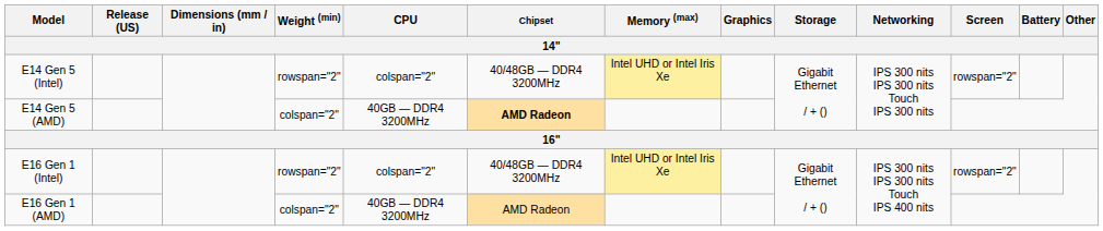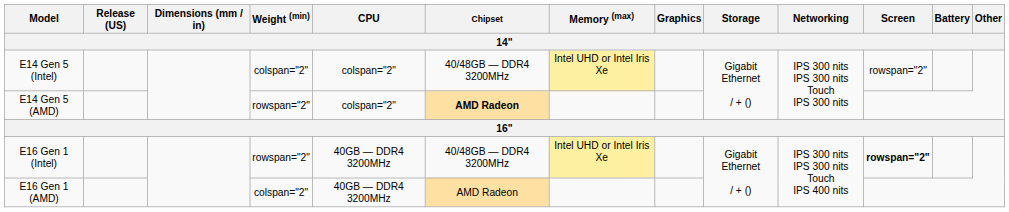E14 Gen 5 (Intel) | Weight (min): rowspan="2" -> colspan="2"
E14 Gen 5 (AMD) | Weight (min): colspan="2" -> rowspan="2"
E14 Gen 5 (AMD) | CPU: 40GB — DDR4 3200MHz -> colspan="2"
E16 Gen 1 (Intel) | CPU: colspan="2" -> 40GB — DDR4 3200MHz
E16 Gen 1 (Intel) | Screen: normal -> bold
